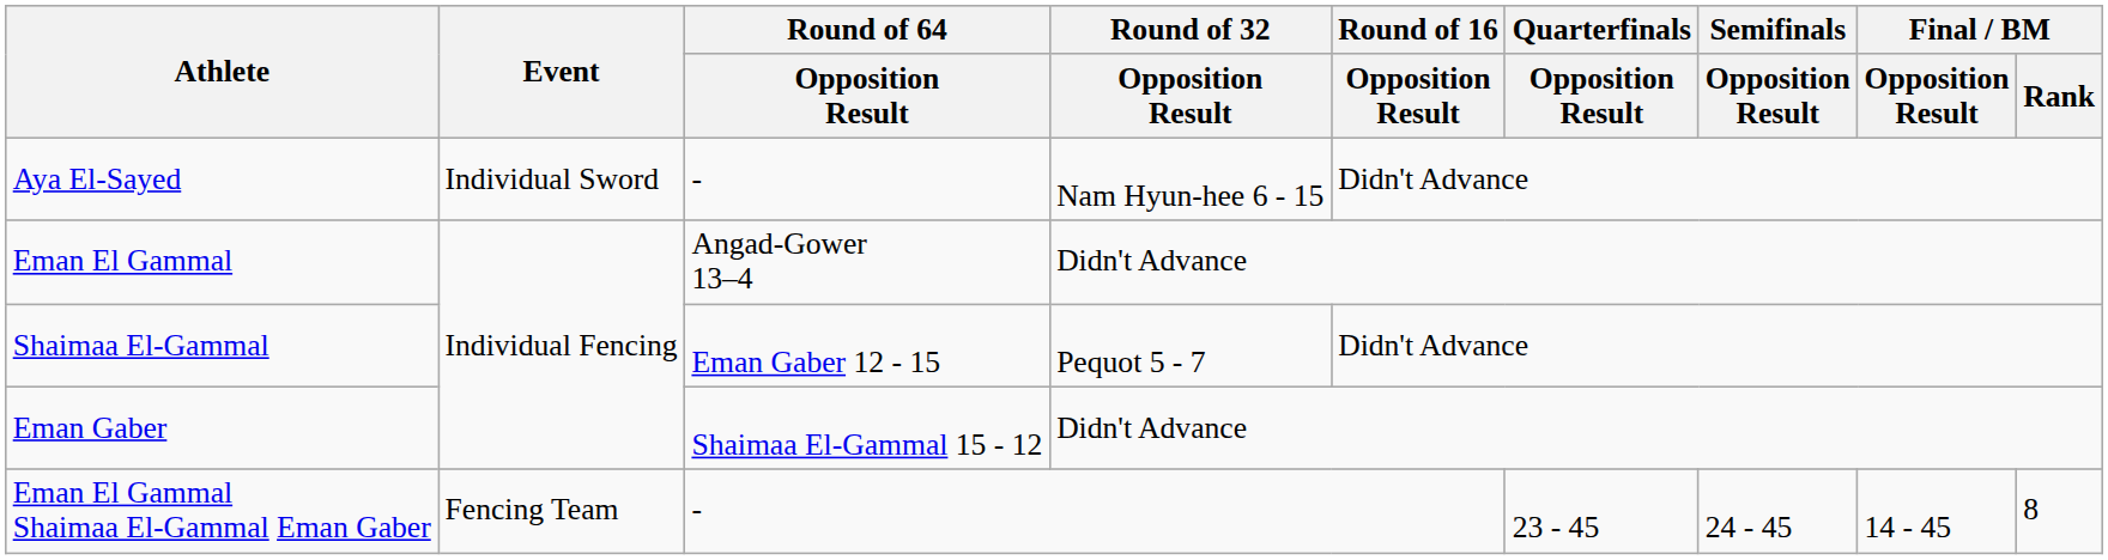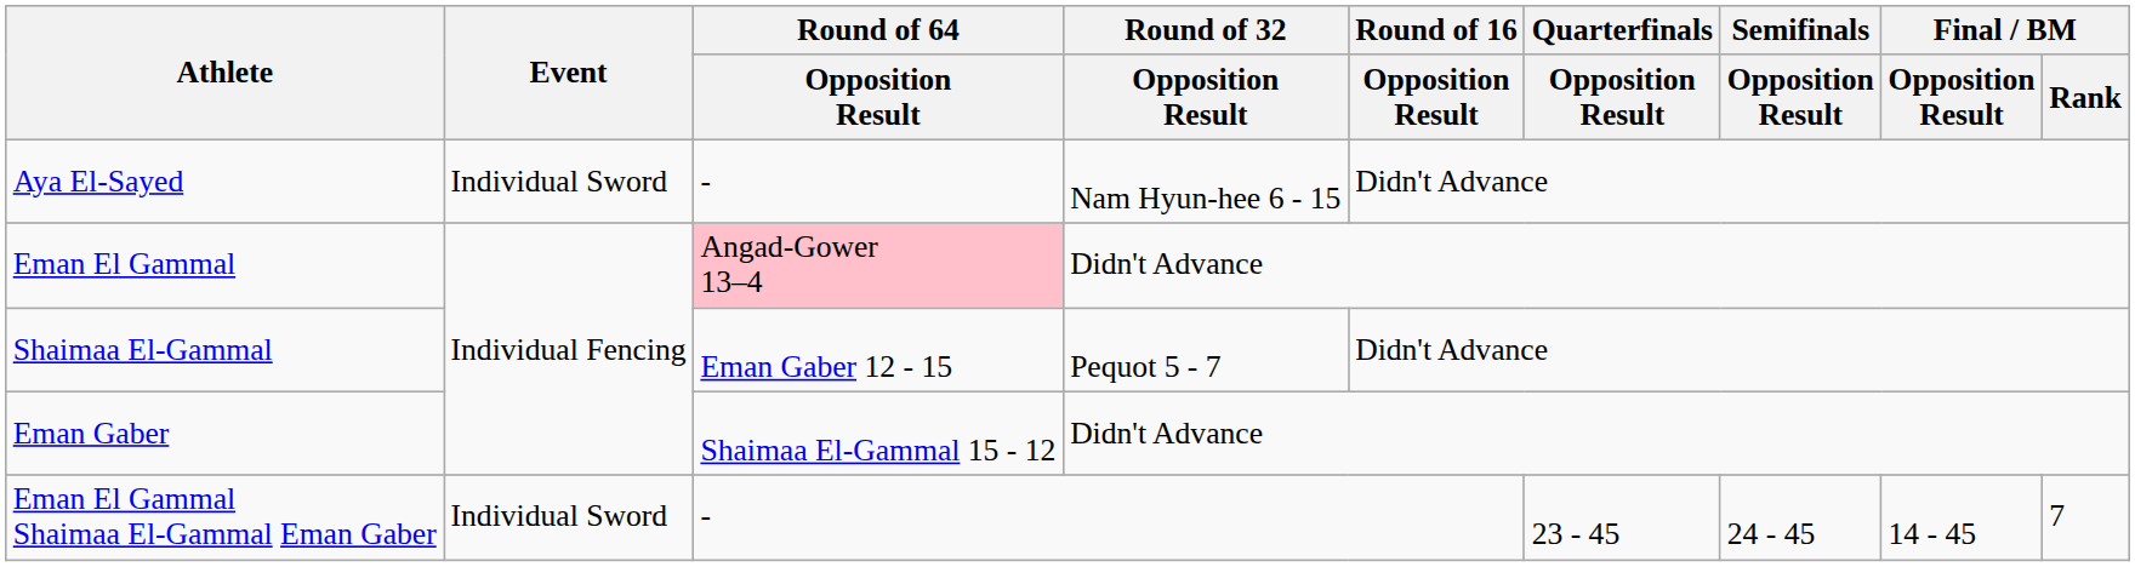Eman El Gammal | Round of 64 / Opposition Result: no background -> pink background
Eman El Gammal Shaimaa El-Gammal Eman Gaber | Event: Fencing Team -> Individual Sword
Eman El Gammal Shaimaa El-Gammal Eman Gaber | Final / BM / Rank: 8 -> 7
